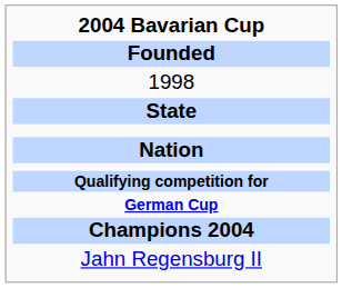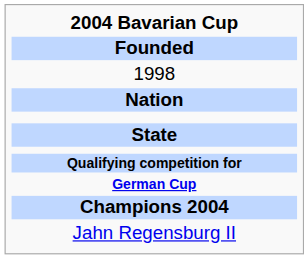row 4 | column 1: State -> Nation
row 5 | column 1: Nation -> State
